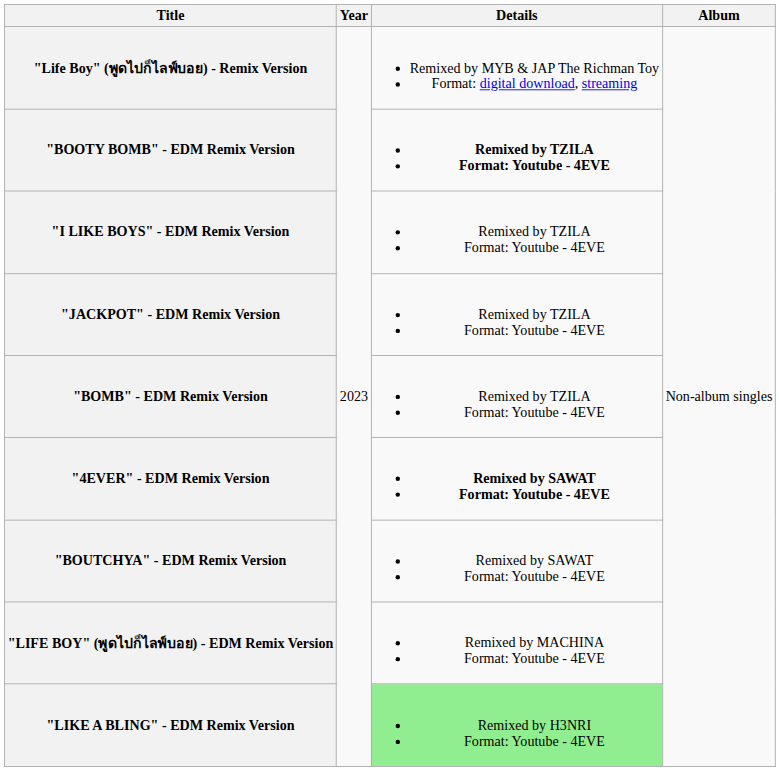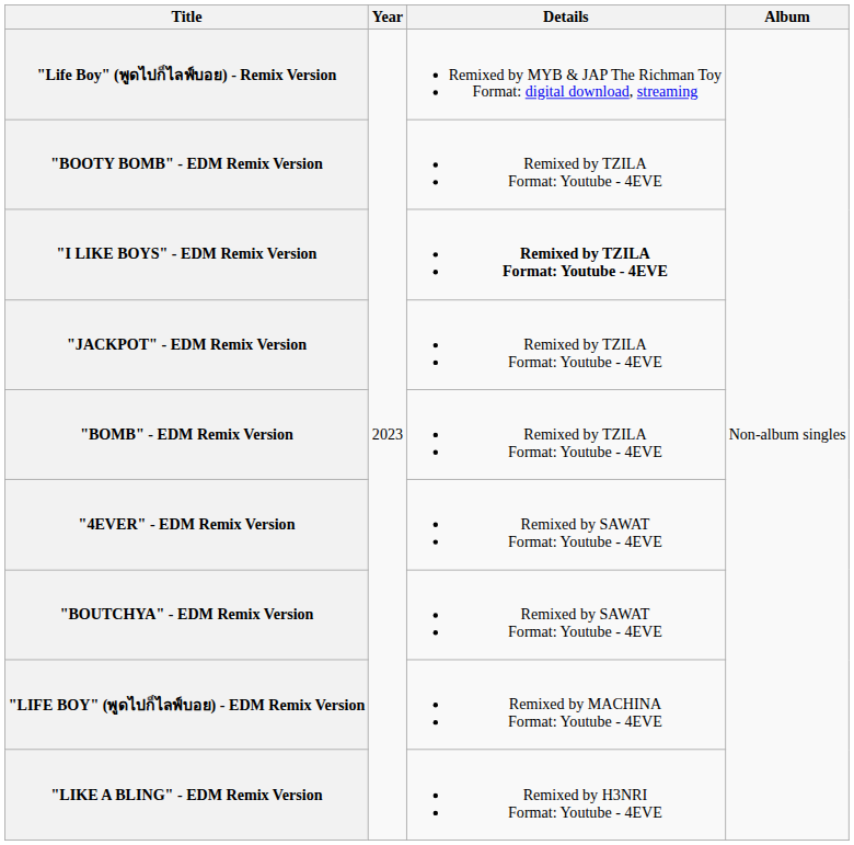"BOOTY BOMB" - EDM Remix Version | Details: bold -> normal
"I LIKE BOYS" - EDM Remix Version | Details: normal -> bold
"4EVER" - EDM Remix Version | Details: bold -> normal
"LIKE A BLING" - EDM Remix Version | Details: lightgreen background -> no background
